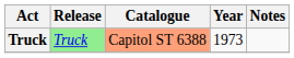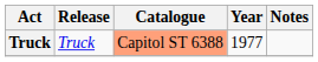row 2 | Release: lightgreen background -> no background
row 2 | Year: 1973 -> 1977
